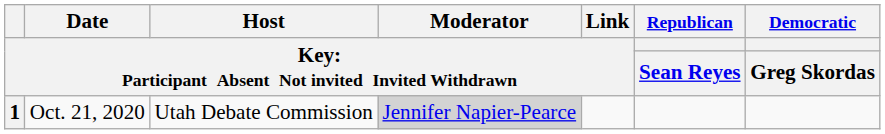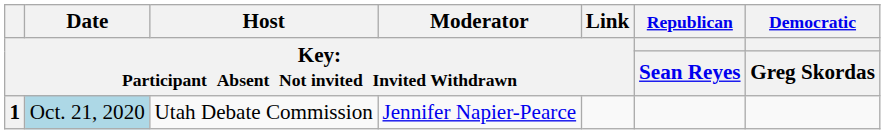1 | column 2: no background -> lightblue background
1 | column 4: lightgrey background -> no background
